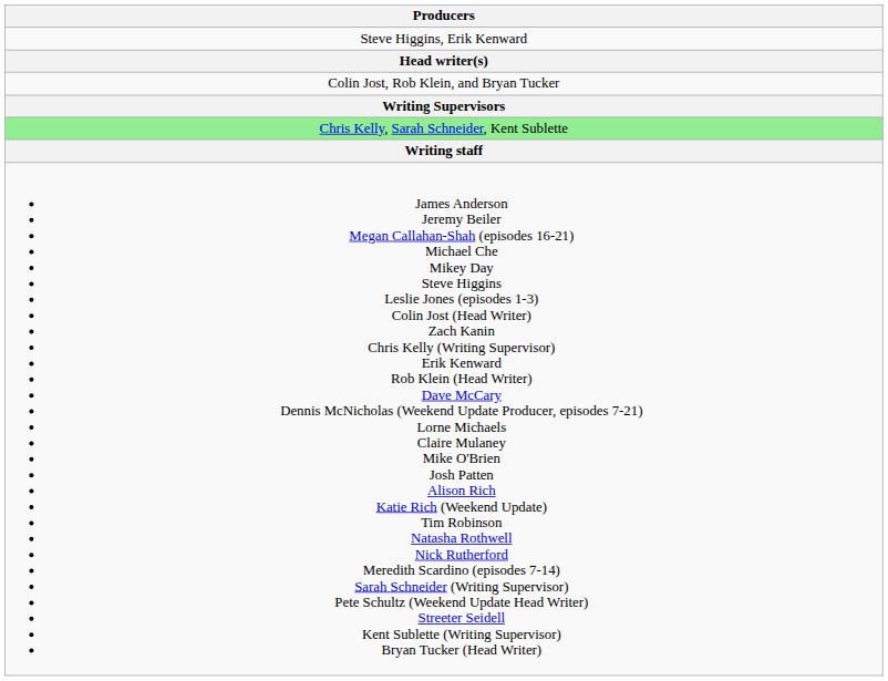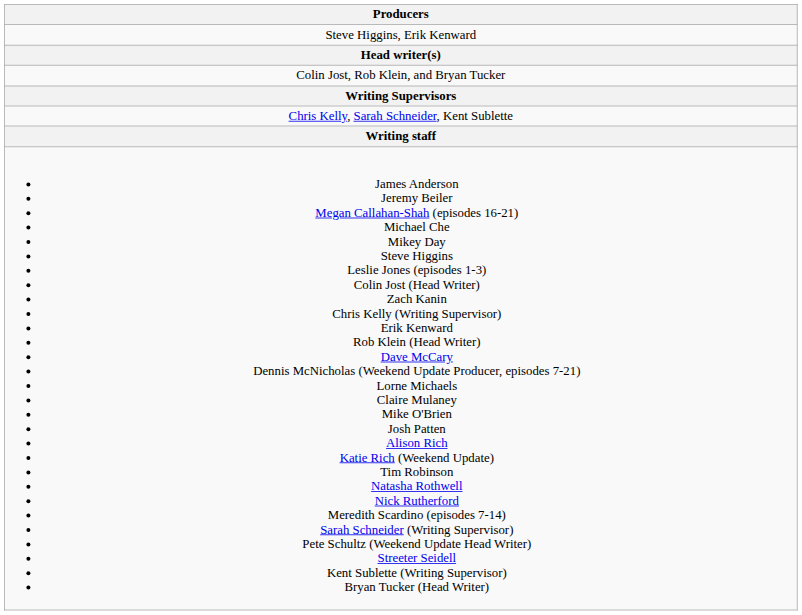row 6 | column 1: lightgreen background -> no background
